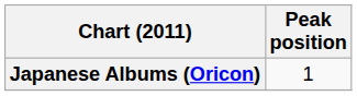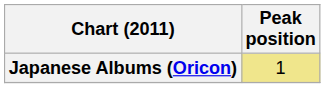Japanese Albums (Oricon) | Peak position: no background -> khaki background
